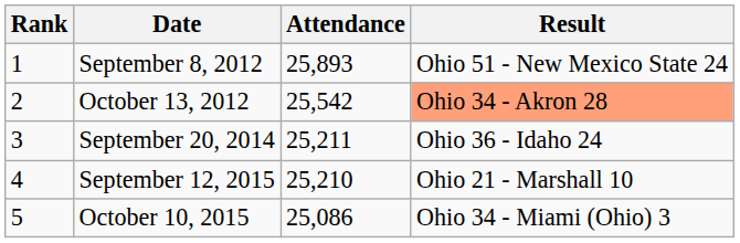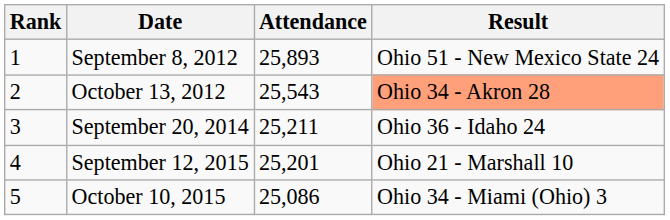October 13, 2012 | Attendance: 25,542 -> 25,543
September 12, 2015 | Attendance: 25,210 -> 25,201
